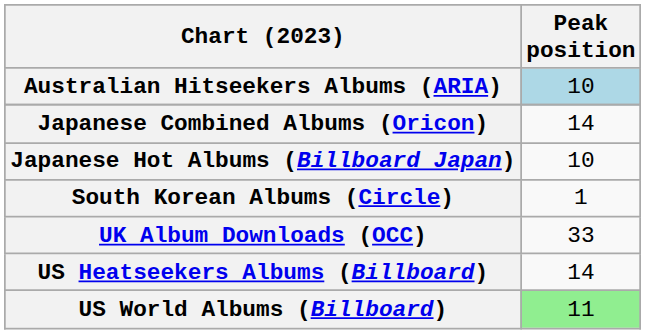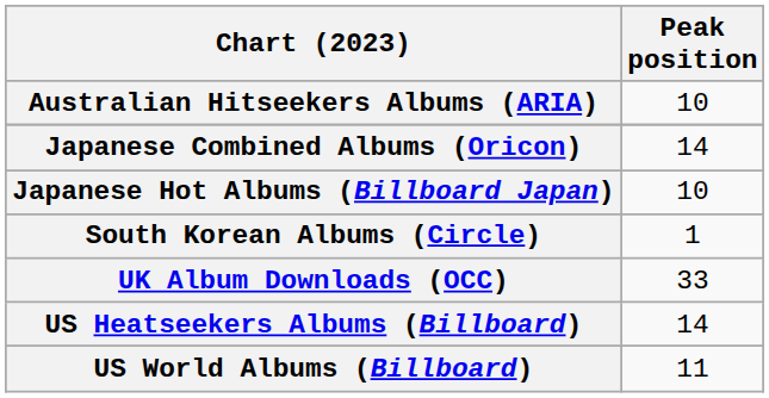Australian Hitseekers Albums (ARIA) | Peak position: lightblue background -> no background
US World Albums (Billboard) | Peak position: lightgreen background -> no background
